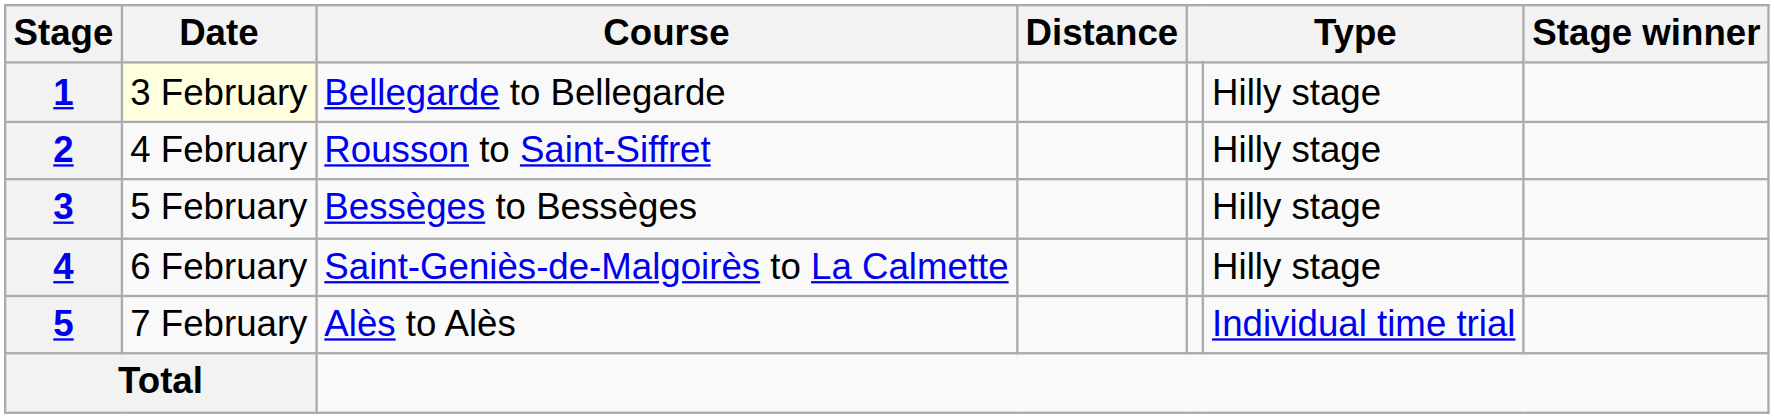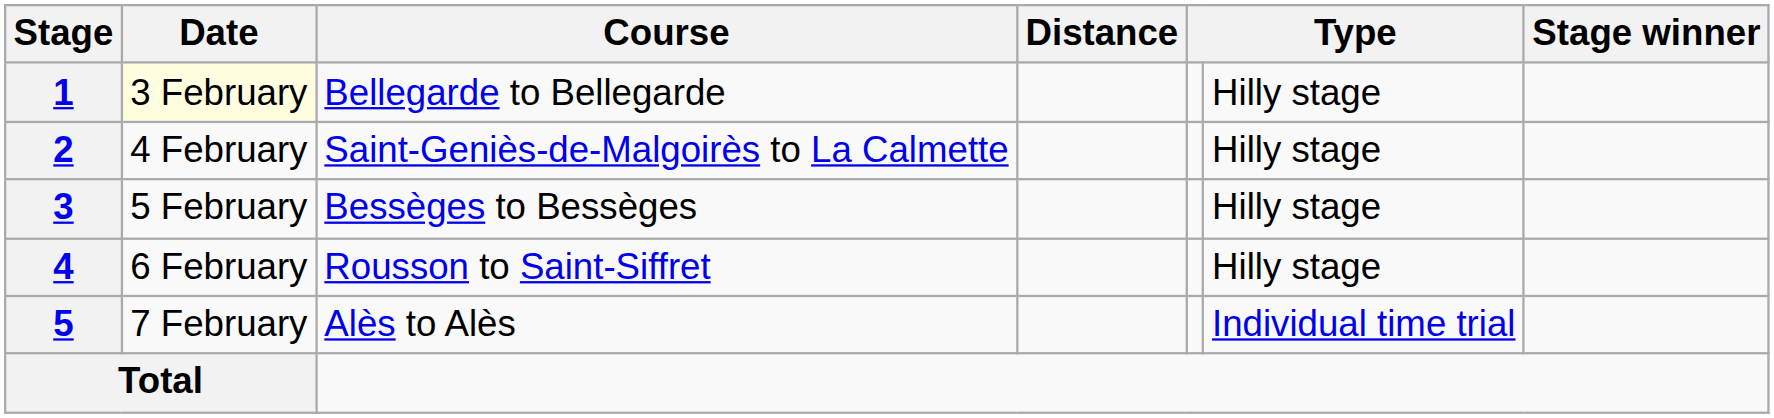2 | Course: Rousson to Saint-Siffret -> Saint-Geniès-de-Malgoirès to La Calmette
4 | Course: Saint-Geniès-de-Malgoirès to La Calmette -> Rousson to Saint-Siffret
